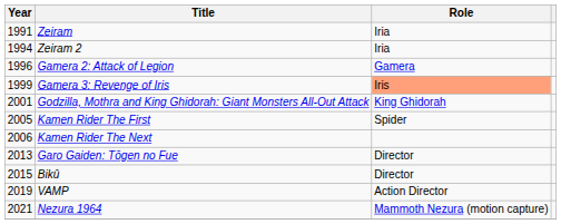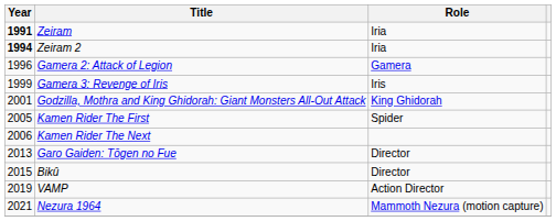Zeiram | Year: normal -> bold
Zeiram 2 | Year: normal -> bold
Gamera 3: Revenge of Iris | Role: lightsalmon background -> no background
